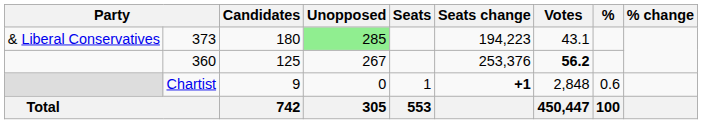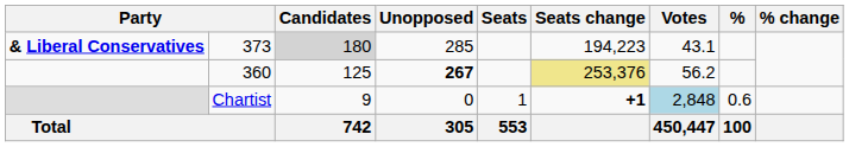373 | column 1: normal -> bold
373 | Candidates: no background -> lightgrey background
373 | Unopposed: lightgreen background -> no background
360 | Unopposed: normal -> bold
360 | Seats change: no background -> khaki background
360 | Votes: bold -> normal
Chartist | Votes: no background -> lightblue background
